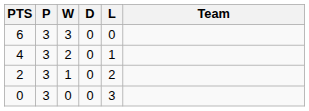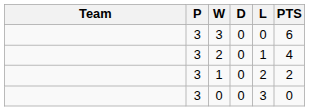columns swapped: Team <-> PTS
